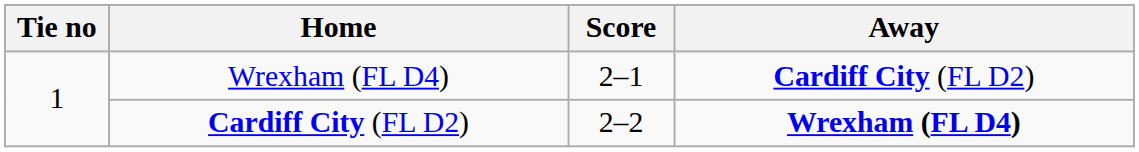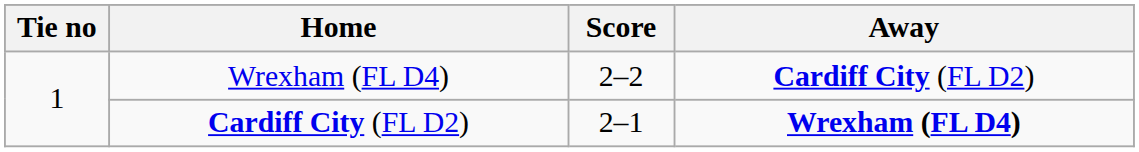row 2 | Score: 2–1 -> 2–2
row 3 | Score: 2–2 -> 2–1
